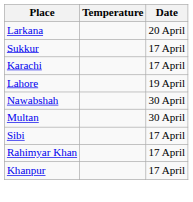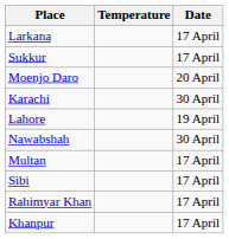Larkana | Date: 20 April -> 17 April
+ row: Moenjo Daro | 20 April
Karachi | Date: 17 April -> 30 April
Multan | Date: 30 April -> 17 April
